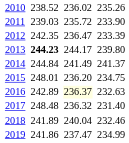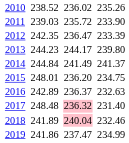2013 | column 2: bold -> normal
2016 | column 3: lightyellow background -> no background
2017 | column 3: no background -> pink background
2018 | column 3: no background -> pink background
